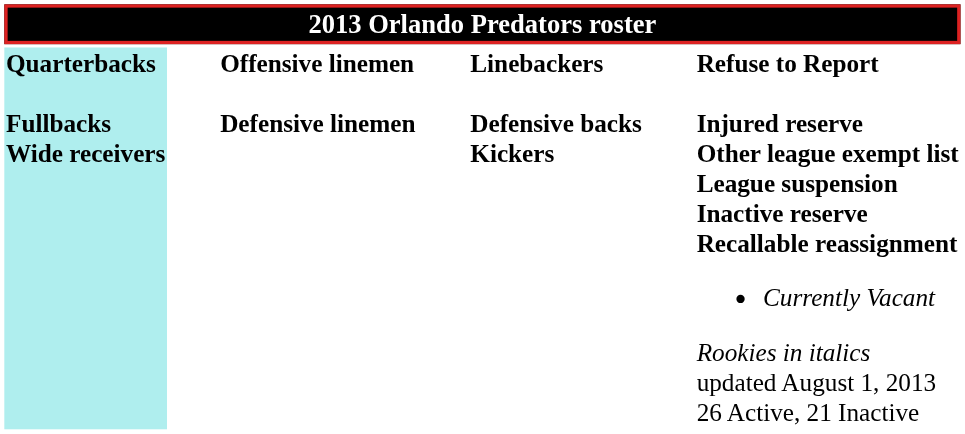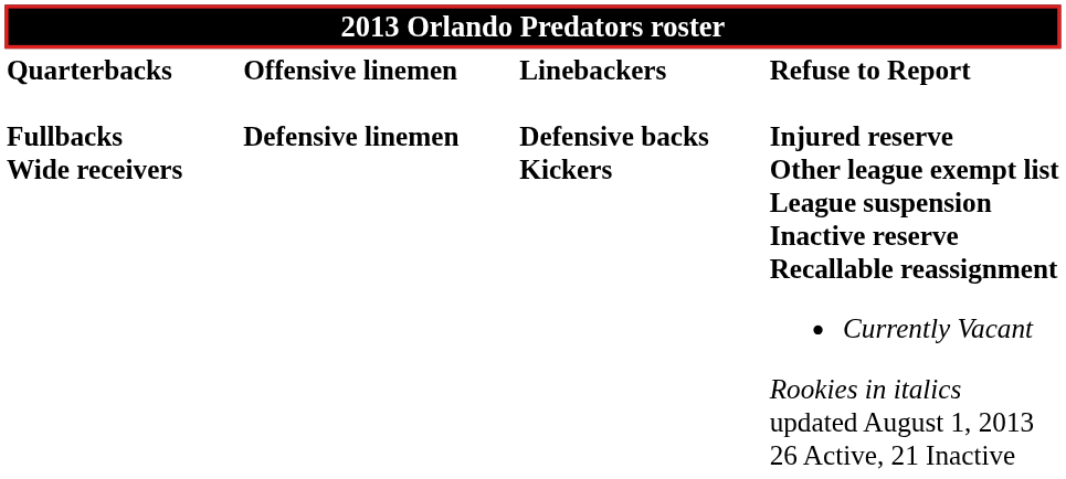Quarterbacks Fullbacks Wide receivers | column 1: paleturquoise background -> no background
